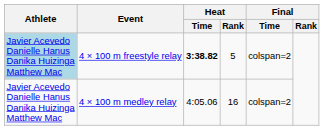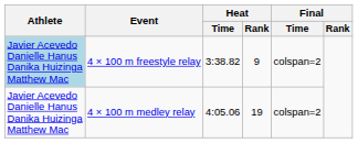4 × 100 m freestyle relay | Heat / Time: bold -> normal
4 × 100 m freestyle relay | Heat / Rank: 5 -> 9
4 × 100 m medley relay | Heat / Rank: 16 -> 19
